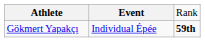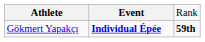Gökmert Yapakçı | column 2: normal -> bold
